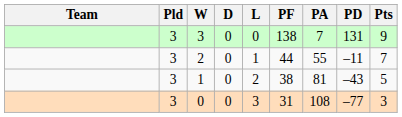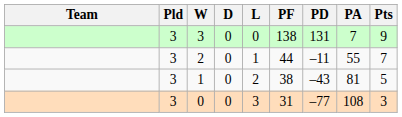columns swapped: PA <-> PD
